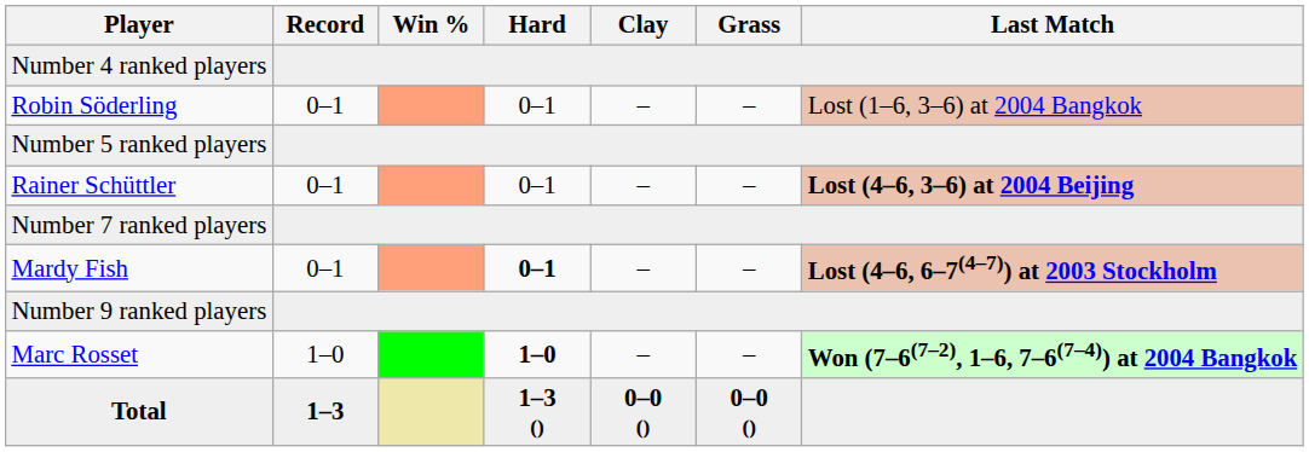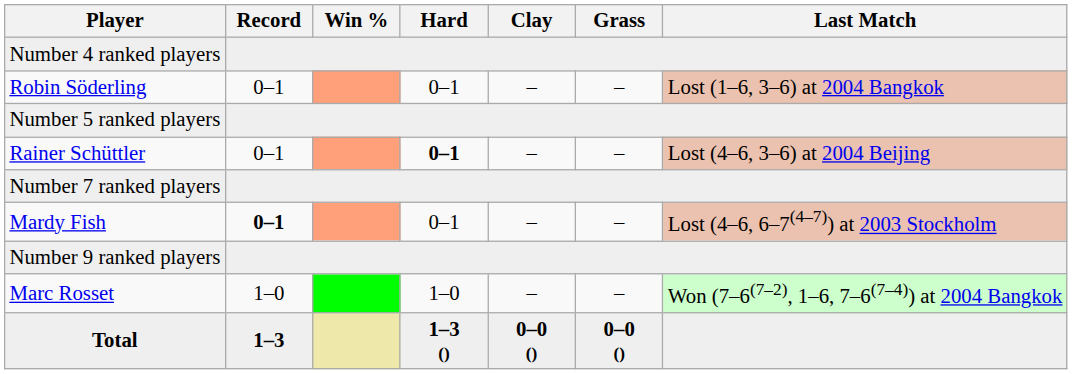Rainer Schüttler | Hard: normal -> bold
Rainer Schüttler | Last Match: bold -> normal
Mardy Fish | Record: normal -> bold
Mardy Fish | Hard: bold -> normal
Mardy Fish | Last Match: bold -> normal
Marc Rosset | Hard: bold -> normal
Marc Rosset | Last Match: bold -> normal
